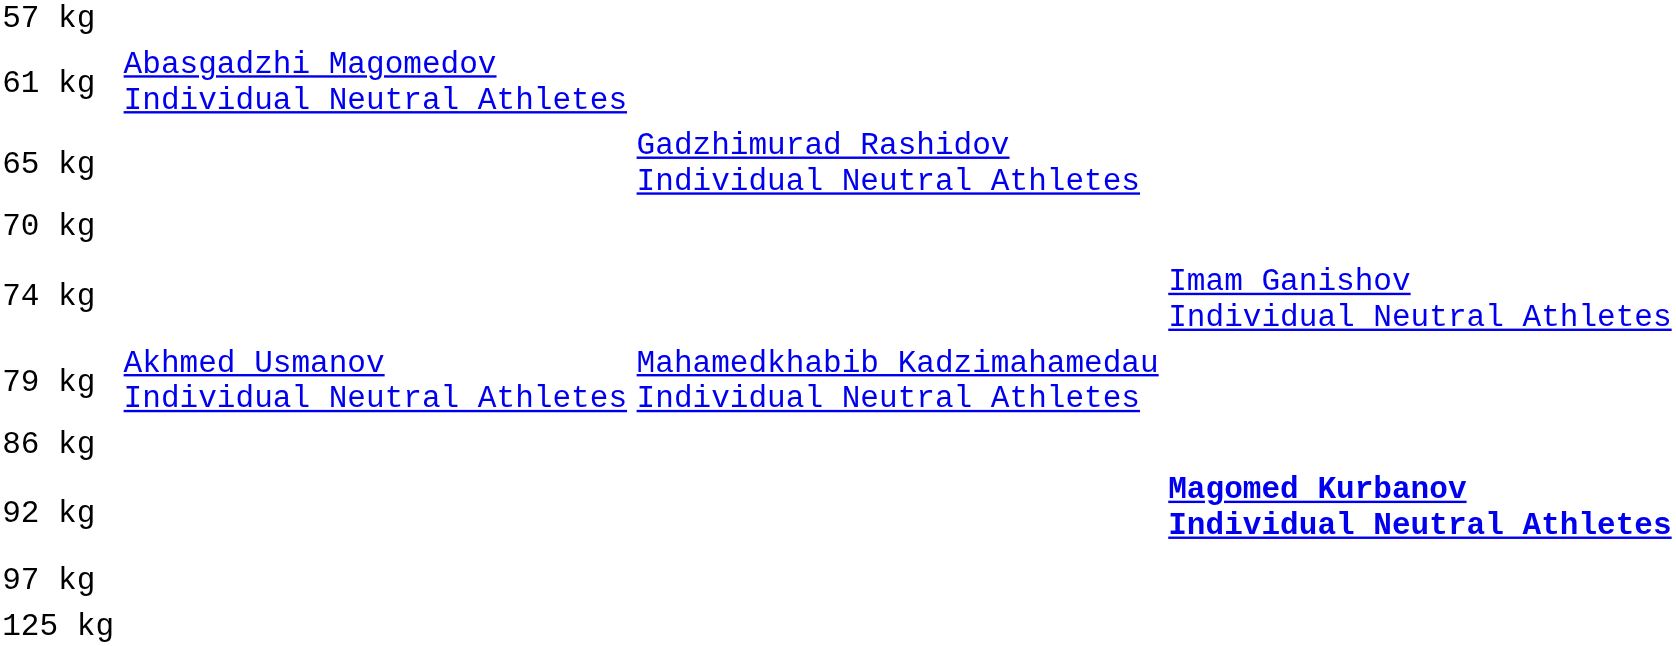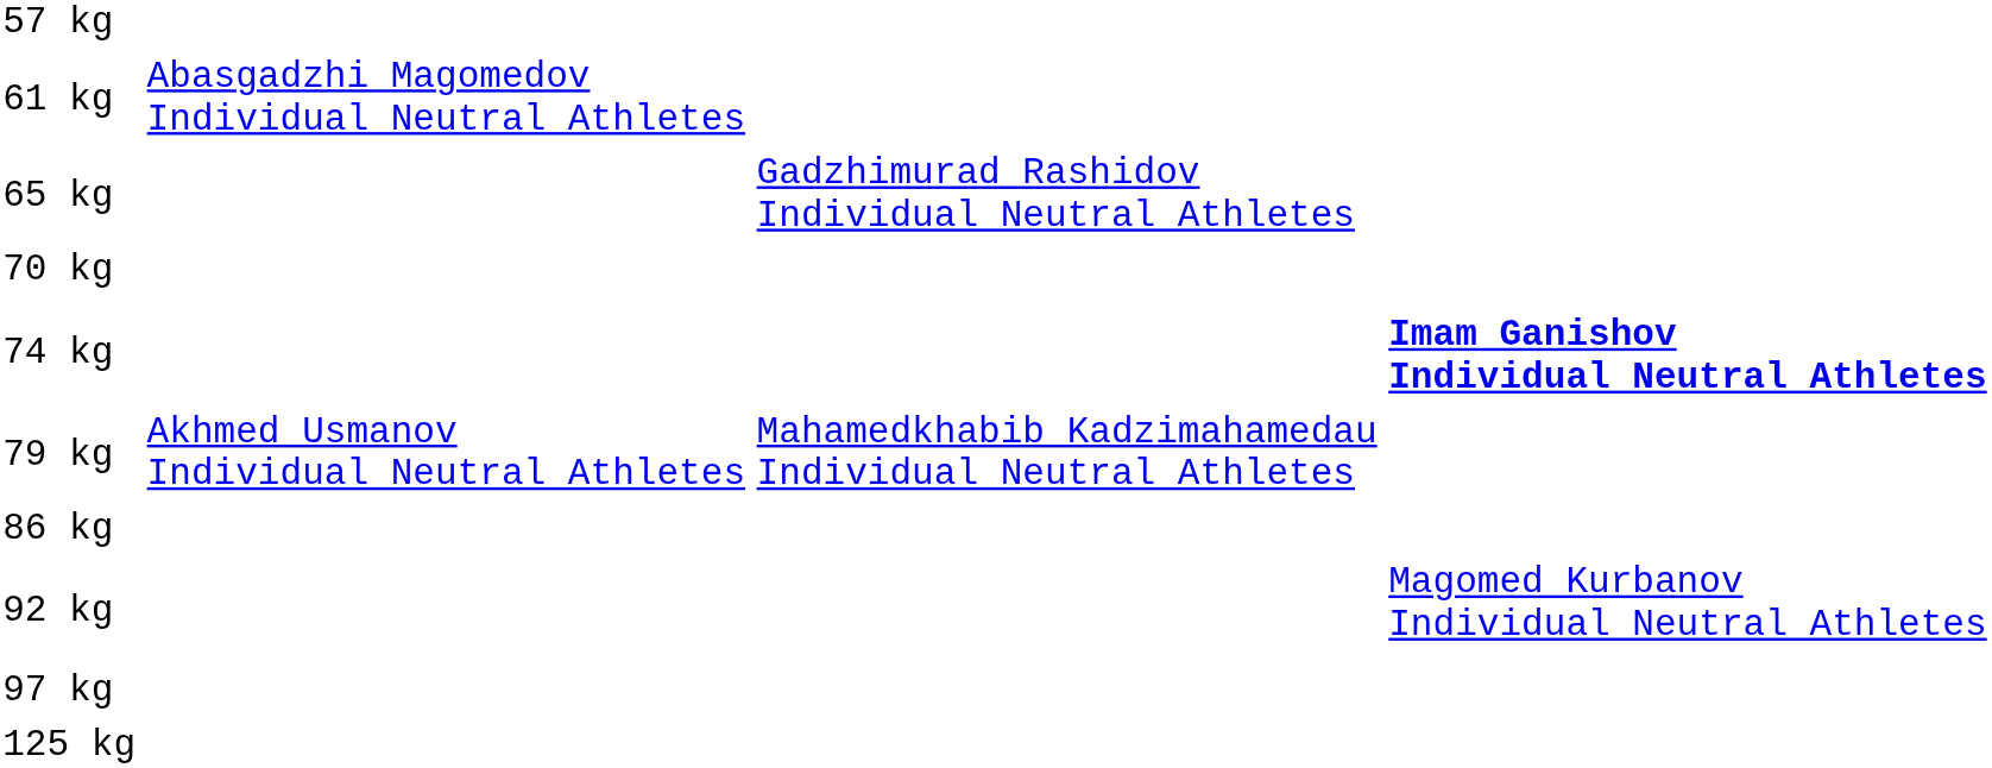74 kg / Imam Ganishov Individual Neutral Athletes | column 4: normal -> bold
92 kg / Magomed Kurbanov Individual Neutral Athletes | column 4: bold -> normal
